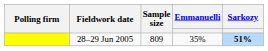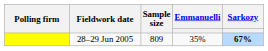28–29 Jun 2005 | Sarkozy: 51% -> 67%
